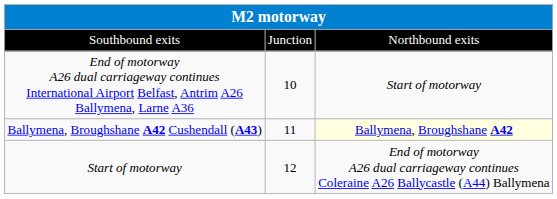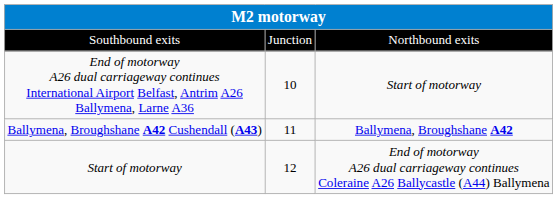Ballymena, Broughshane A42 Cushendall (A43) | column 3: lightyellow background -> no background
